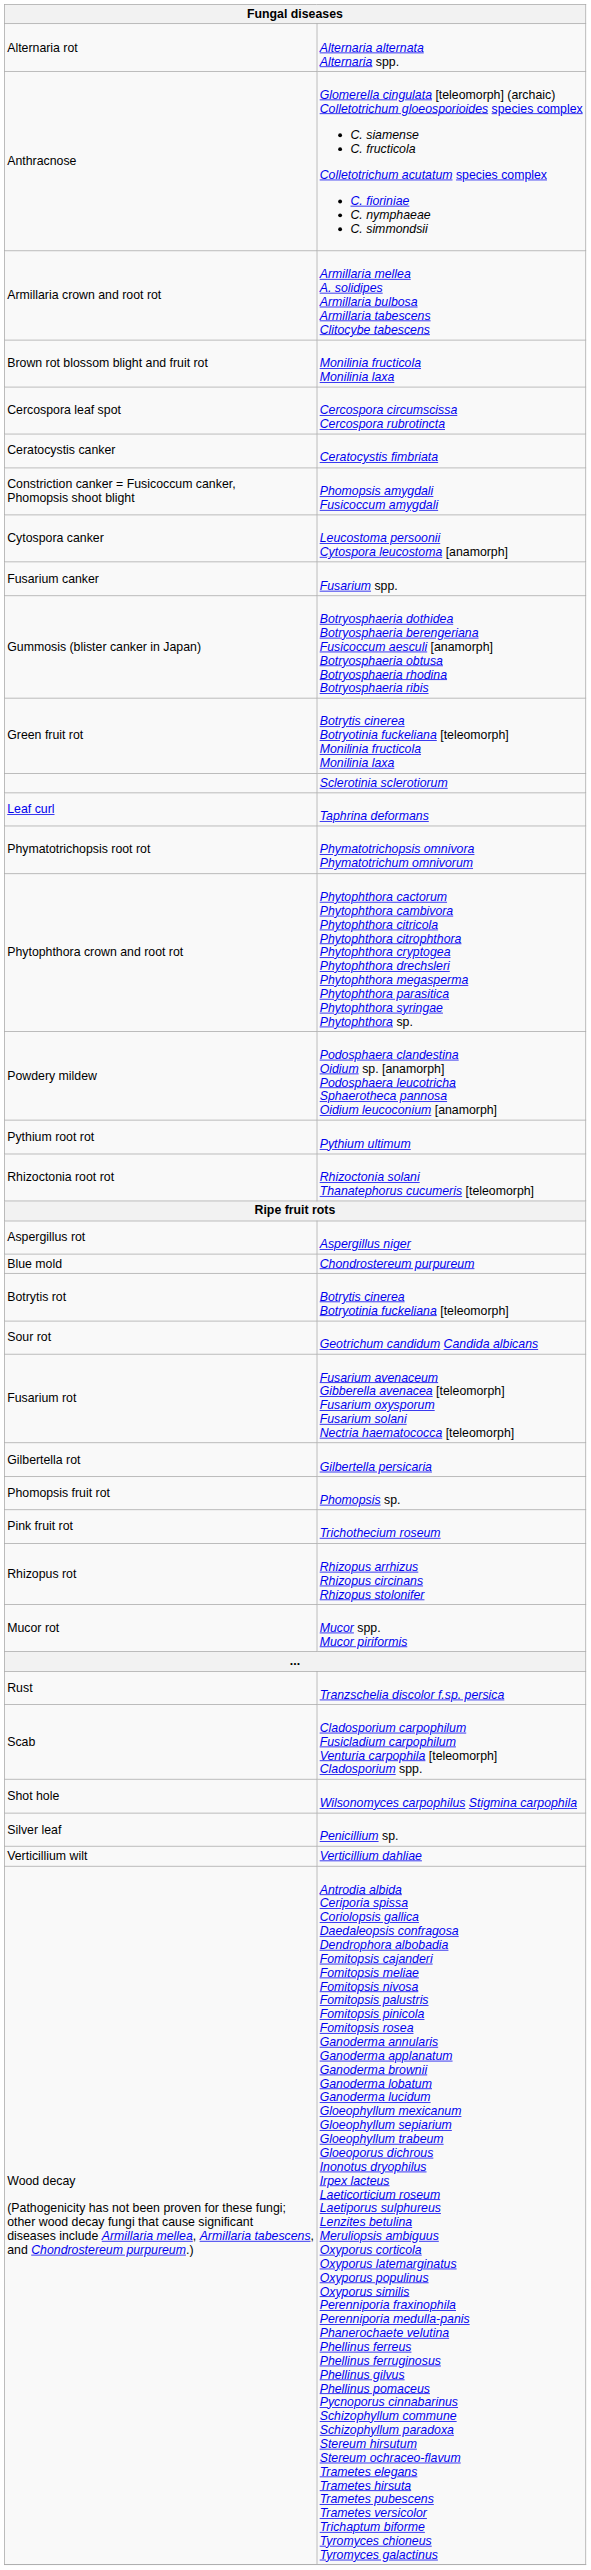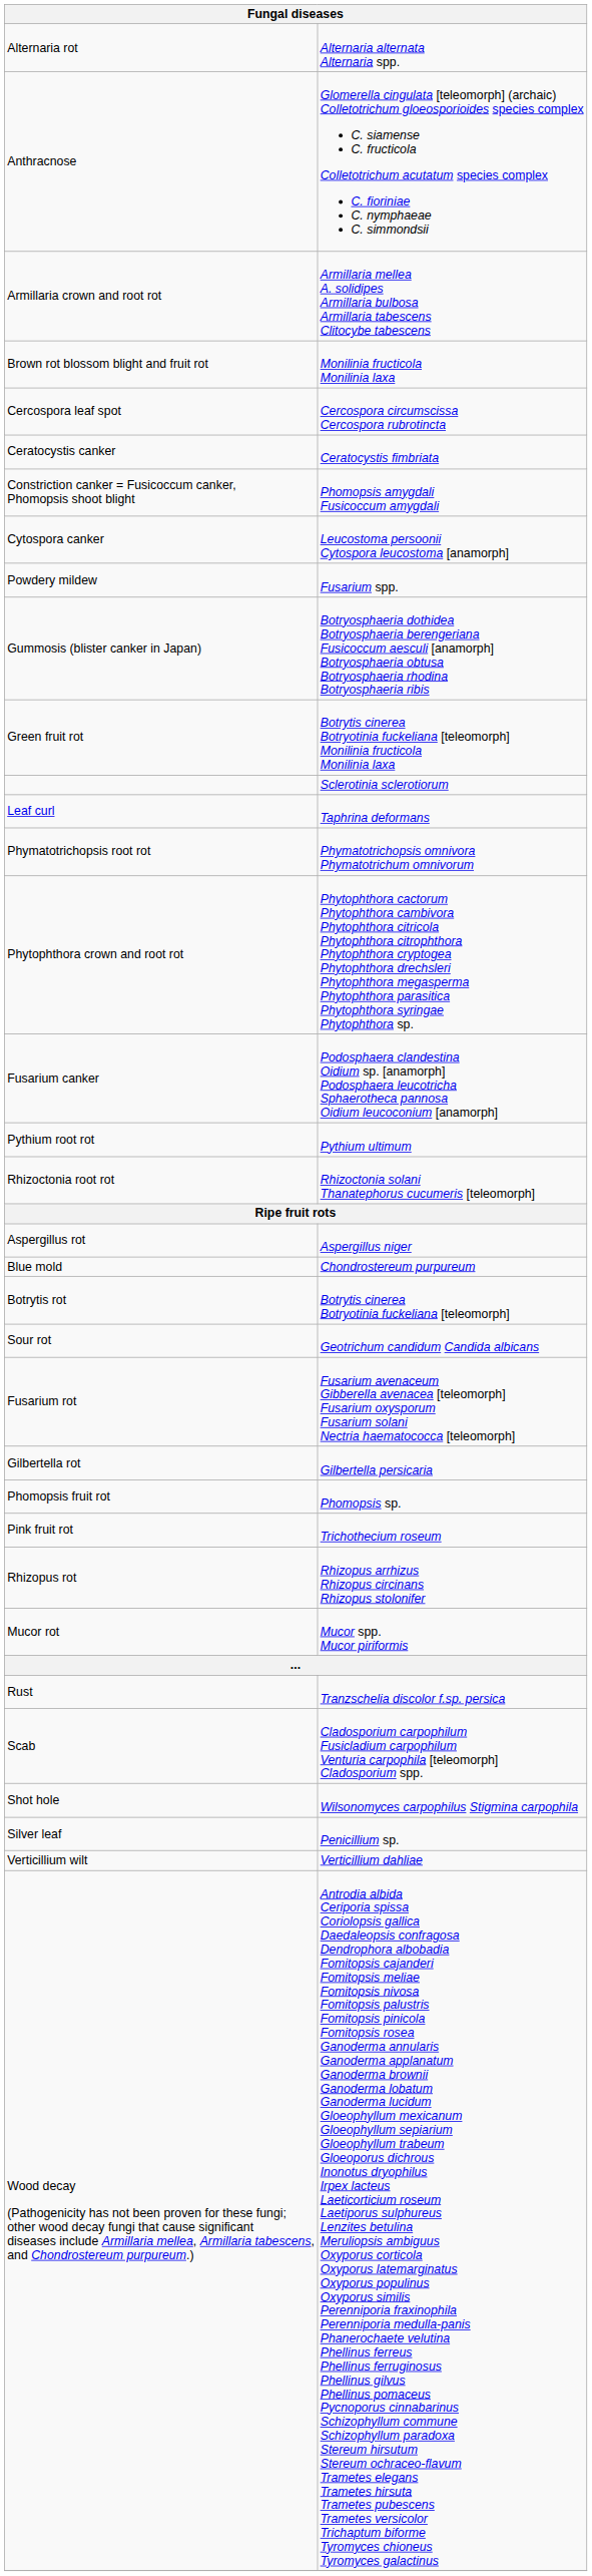row 10 | column 1: Fusarium canker -> Powdery mildew
row 17 | column 1: Powdery mildew -> Fusarium canker
